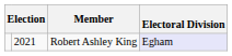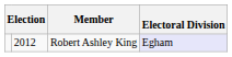Robert Ashley King | column 2: 2021 -> 2012
